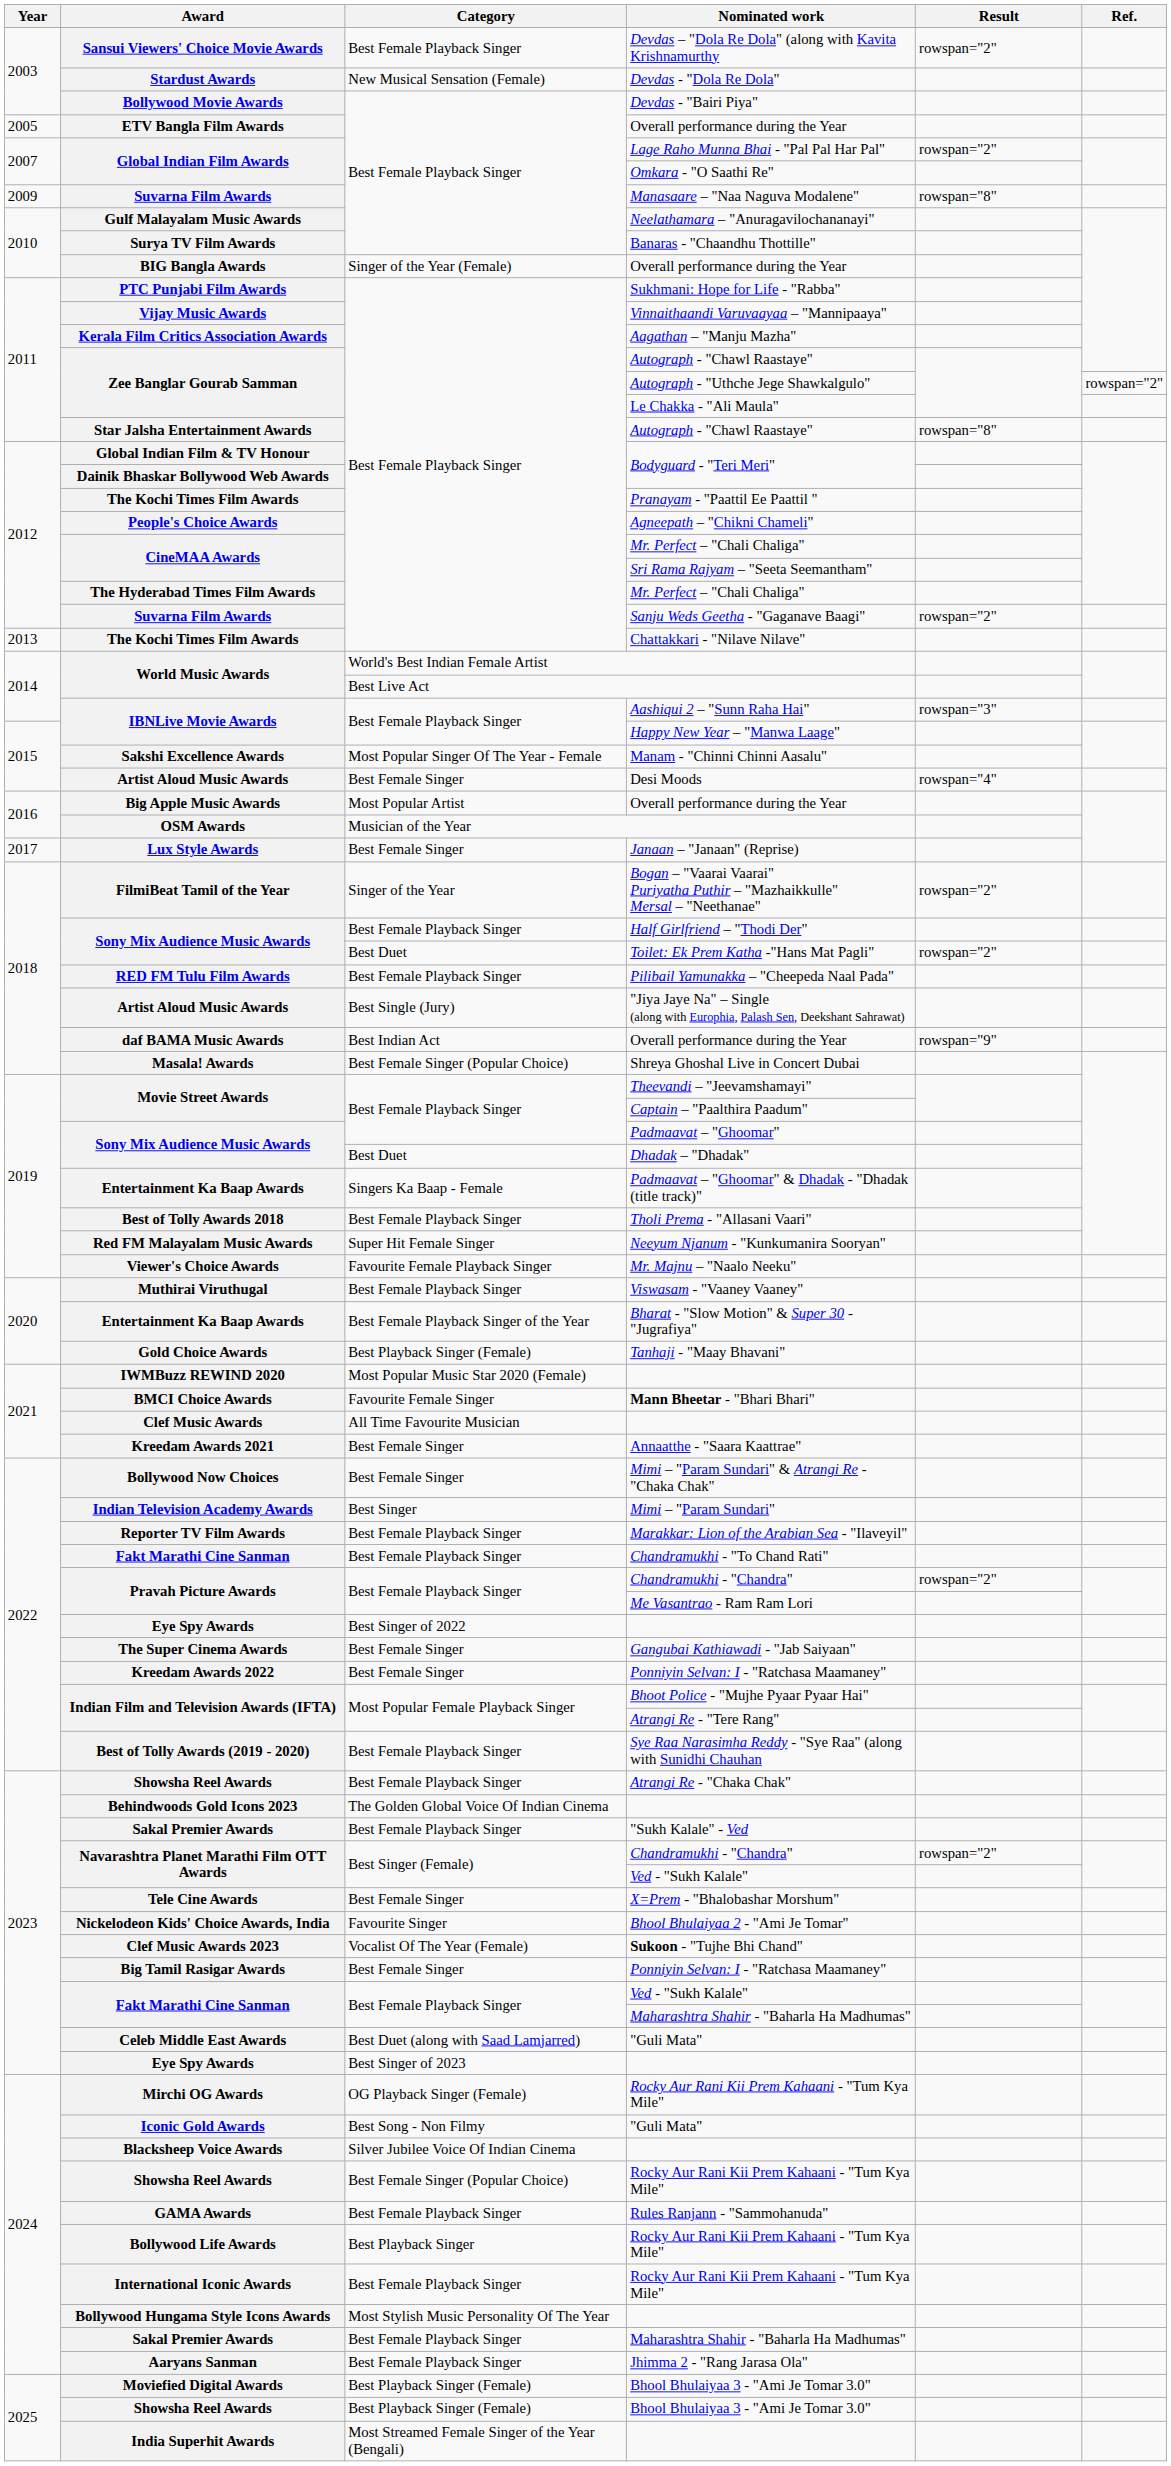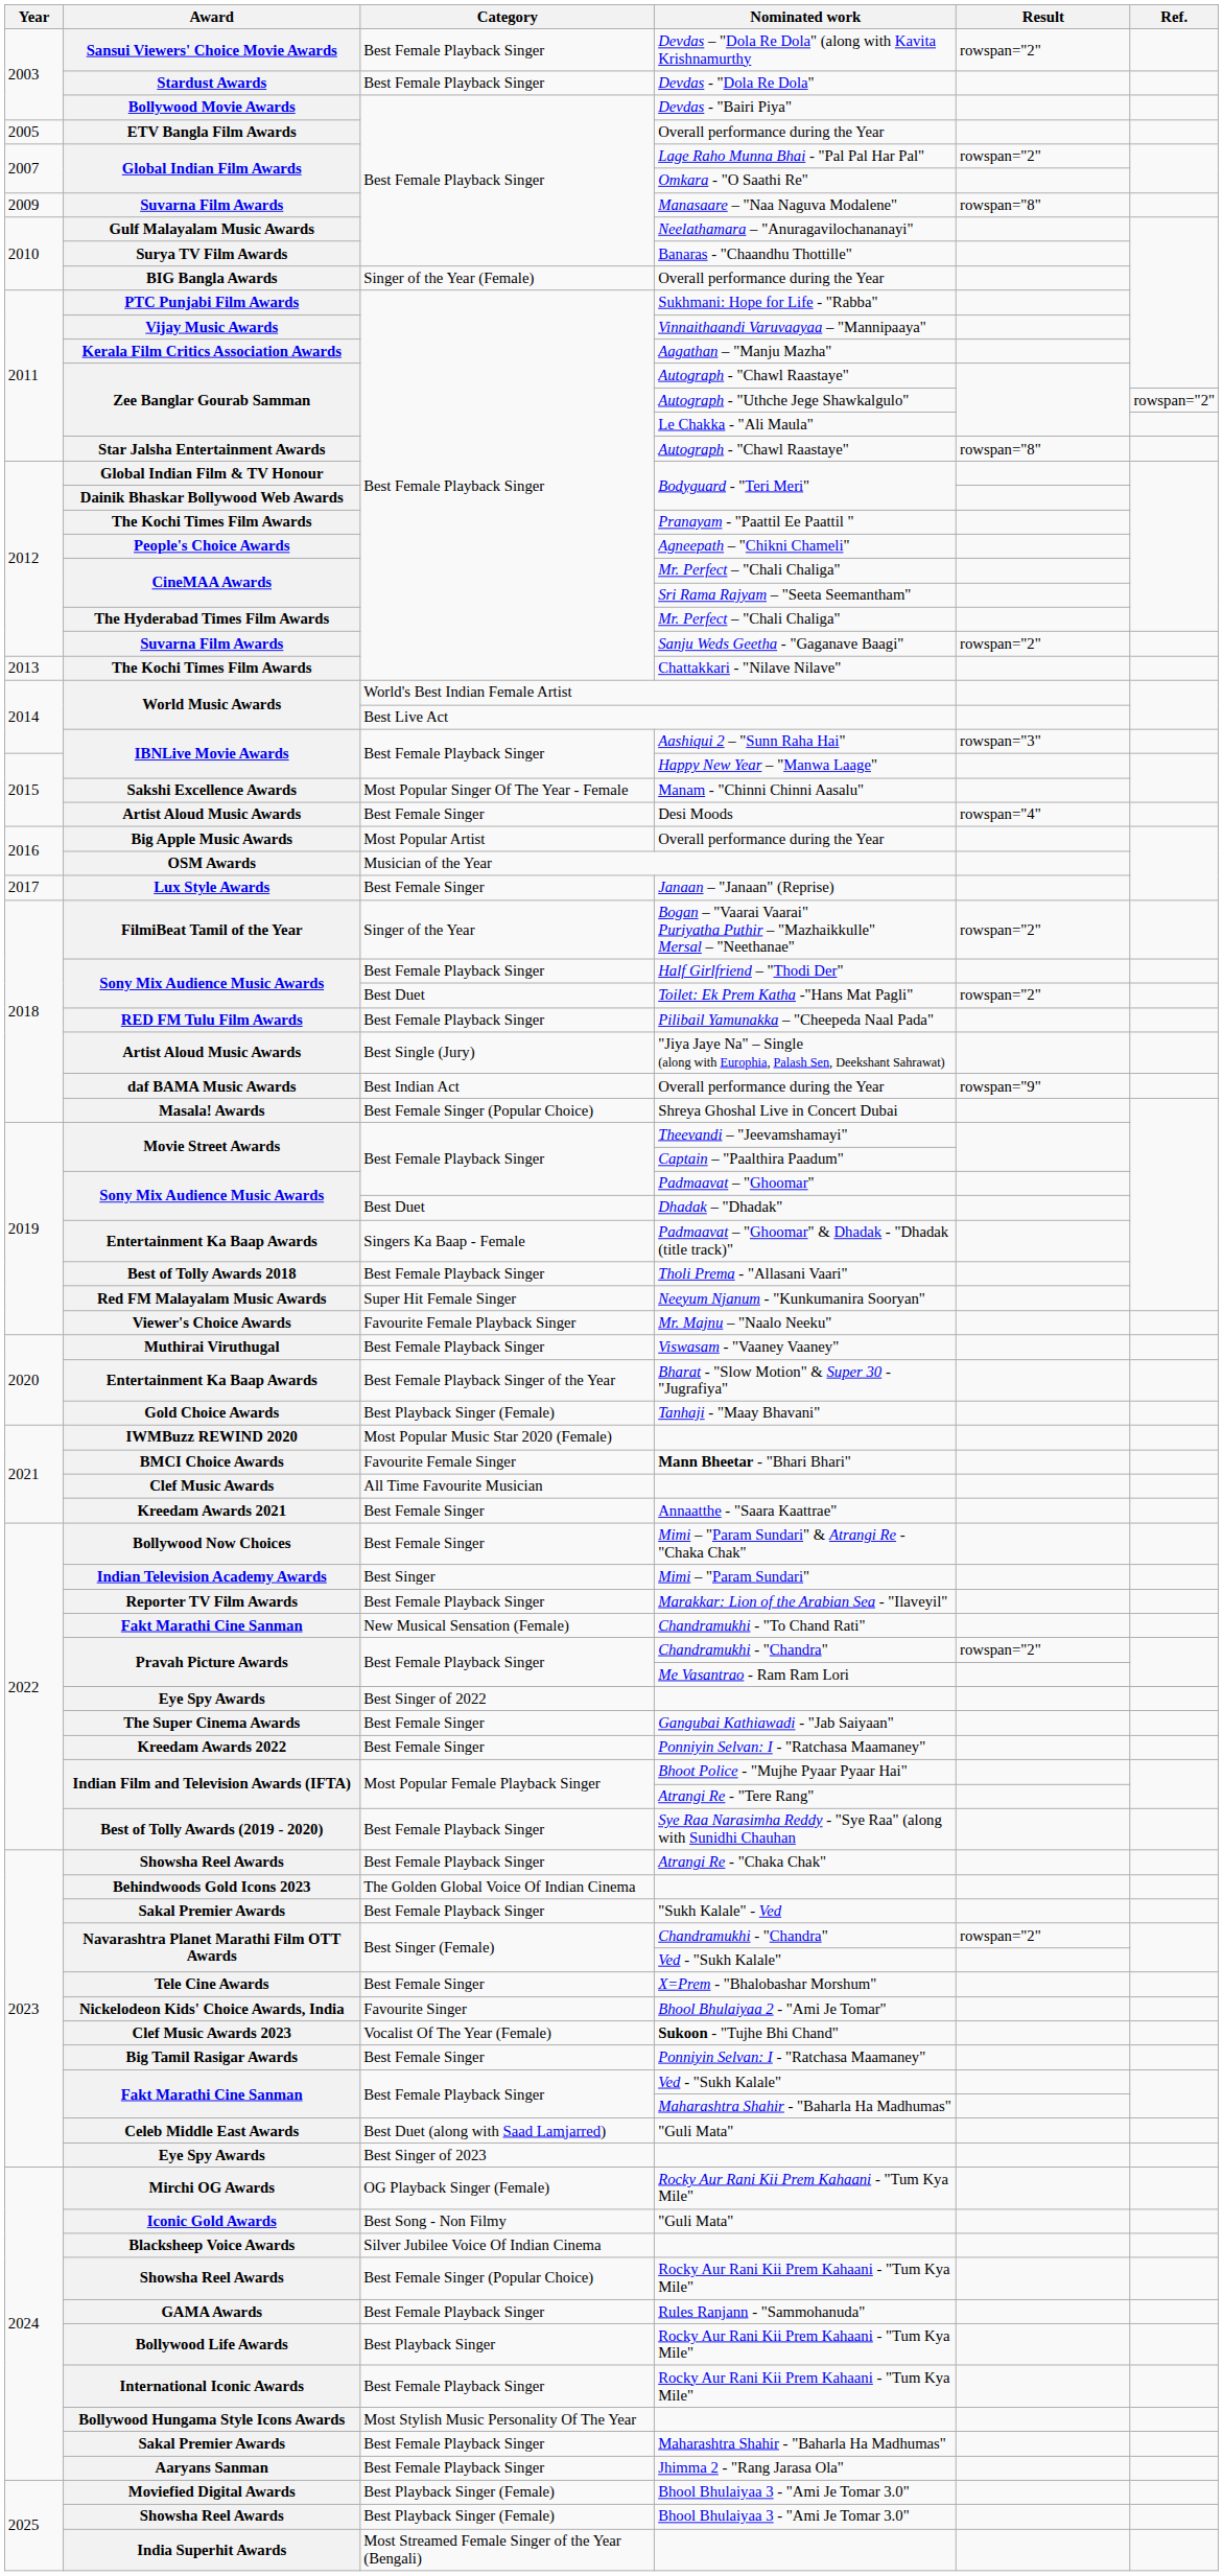Devdas - "Dola Re Dola" | Category: New Musical Sensation (Female) -> Best Female Playback Singer
Chandramukhi - "To Chand Rati" | Category: Best Female Playback Singer -> New Musical Sensation (Female)
